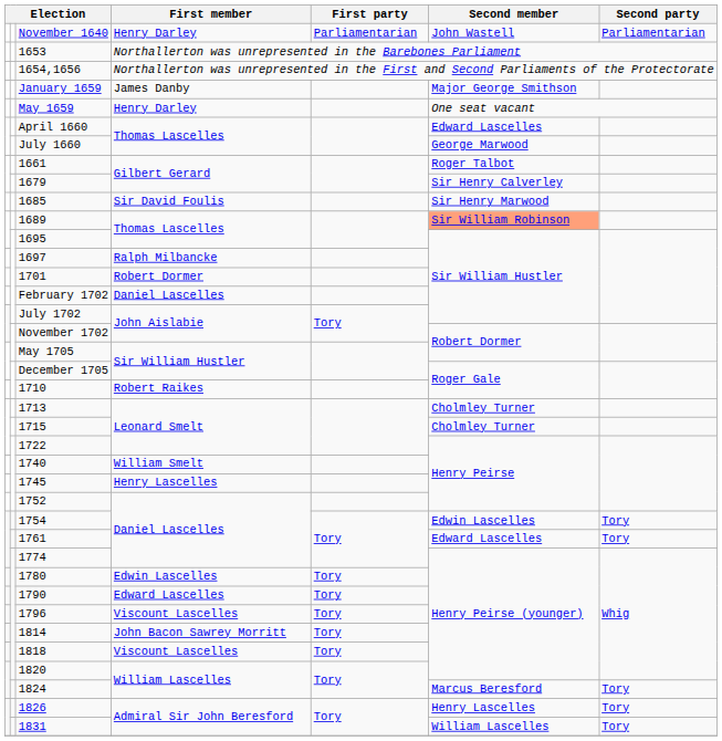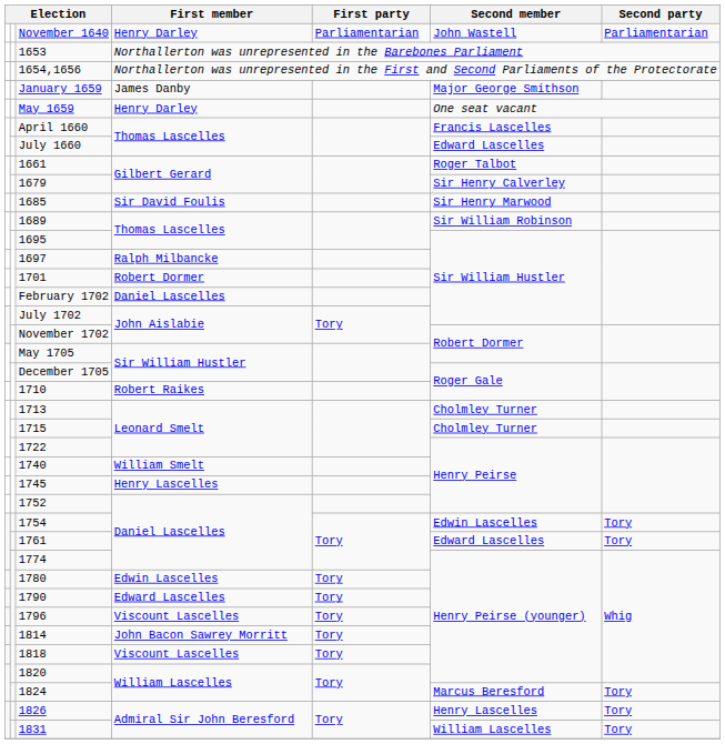April 1660 | Second member: Edward Lascelles -> Francis Lascelles
July 1660 | Second member: George Marwood -> Edward Lascelles
1689 | Second member: lightsalmon background -> no background
